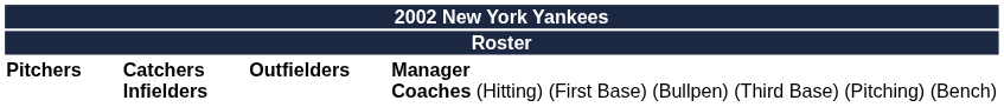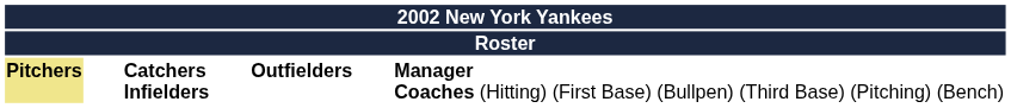Pitchers | column 1: no background -> khaki background
